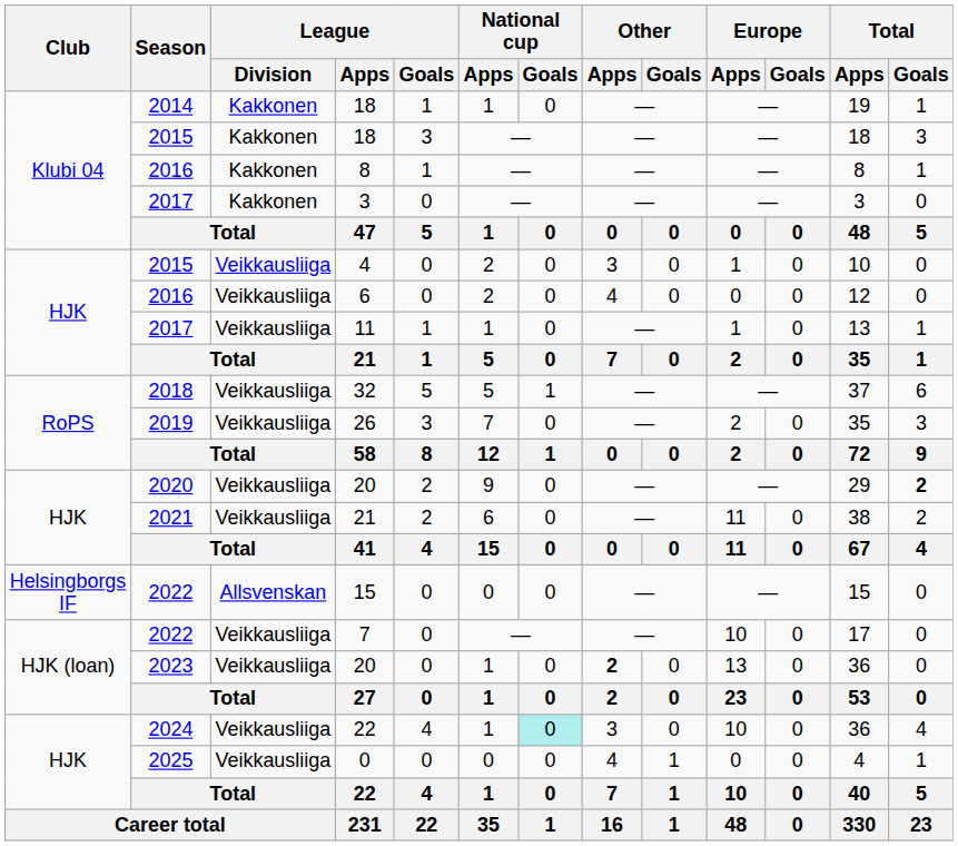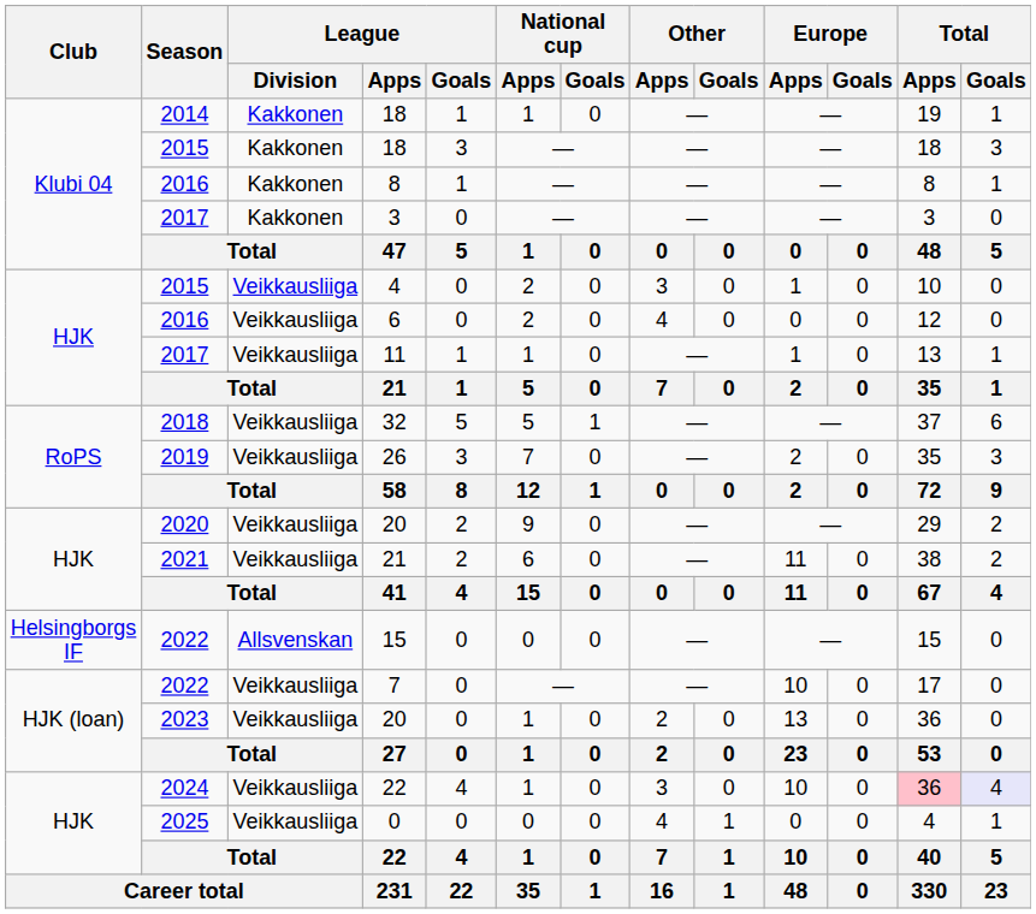2020 / 20 | Total / Goals: bold -> normal
2023 / 20 | Other / Apps: bold -> normal
2024 / 22 | National cup / Goals: paleturquoise background -> no background
2024 / 22 | Total / Apps: no background -> pink background
2024 / 22 | Total / Goals: no background -> lavender background
